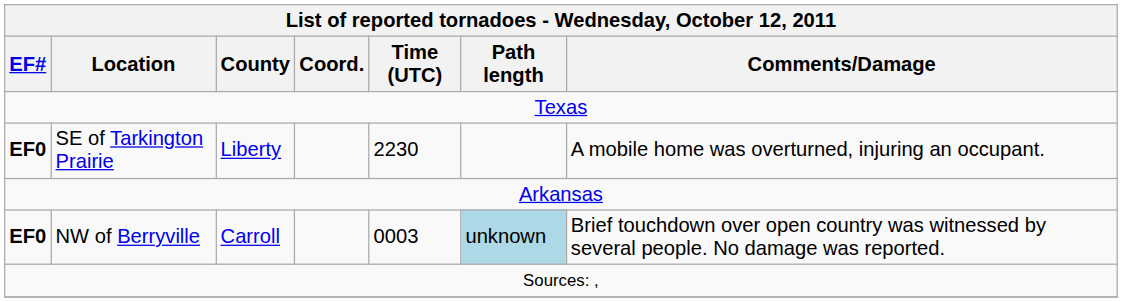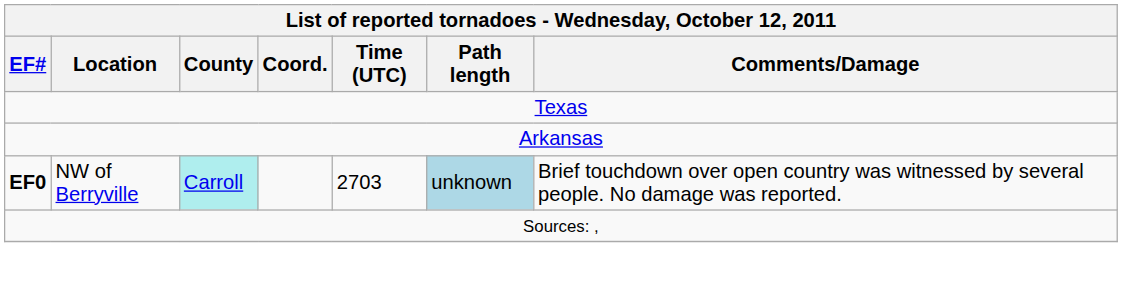- row: EF0 | SE of Tarkington Prairie | Liberty | 2230 | A mobile home was overturned, injuring an occupant.
NW of Berryville | County: no background -> paleturquoise background
NW of Berryville | Time (UTC): 0003 -> 2703
